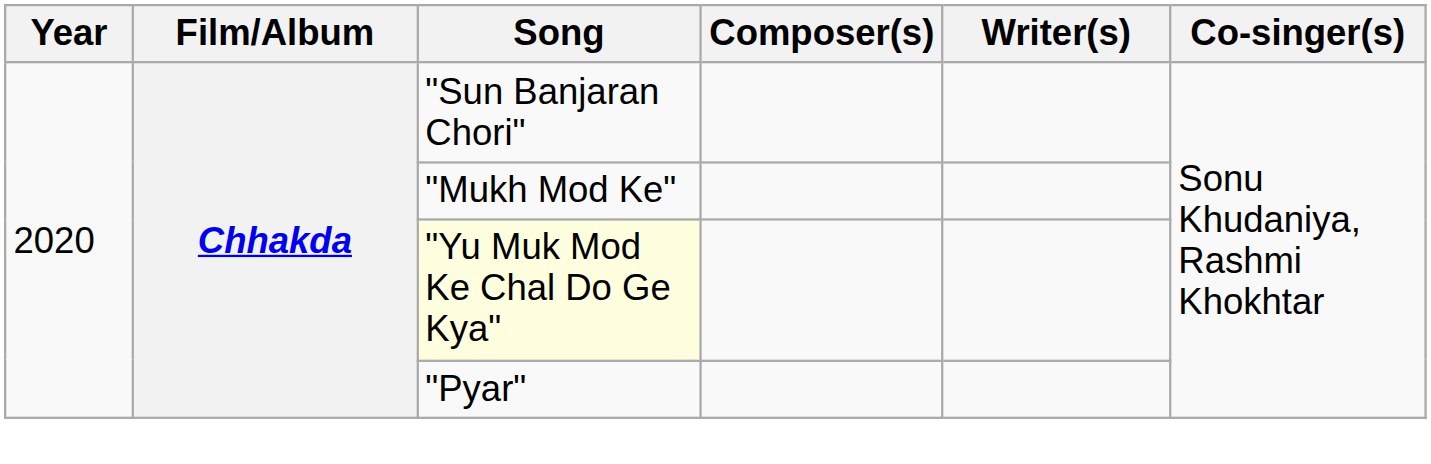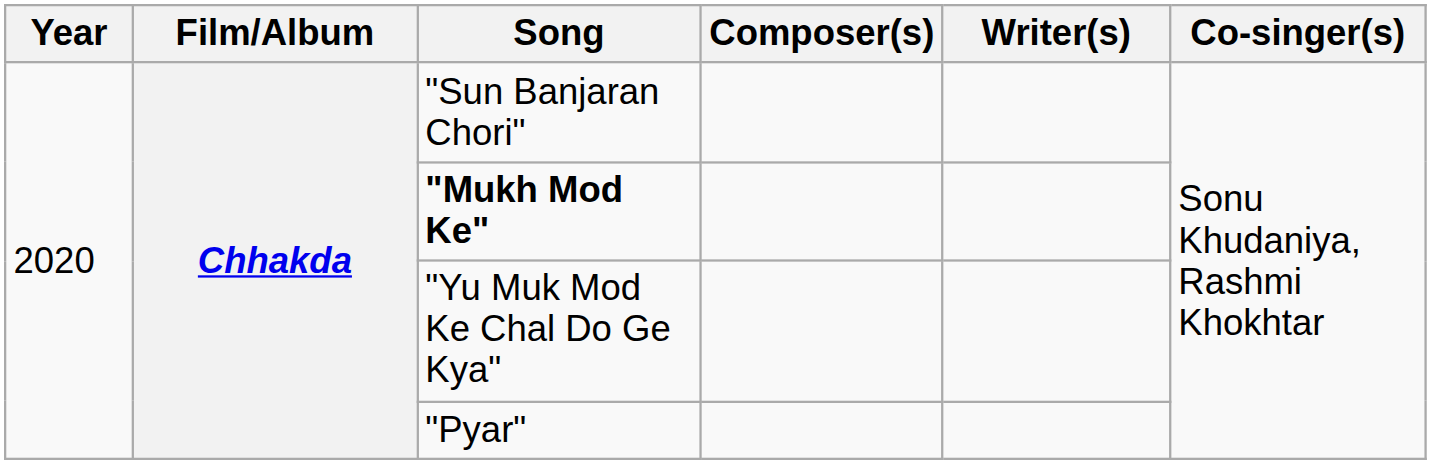"Mukh Mod Ke" | Song: normal -> bold
"Yu Muk Mod Ke Chal Do Ge Kya" | Song: lightyellow background -> no background
